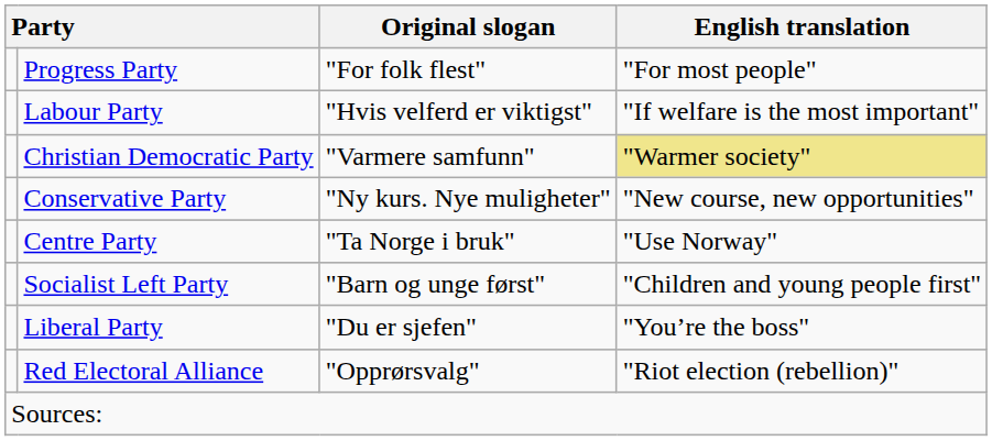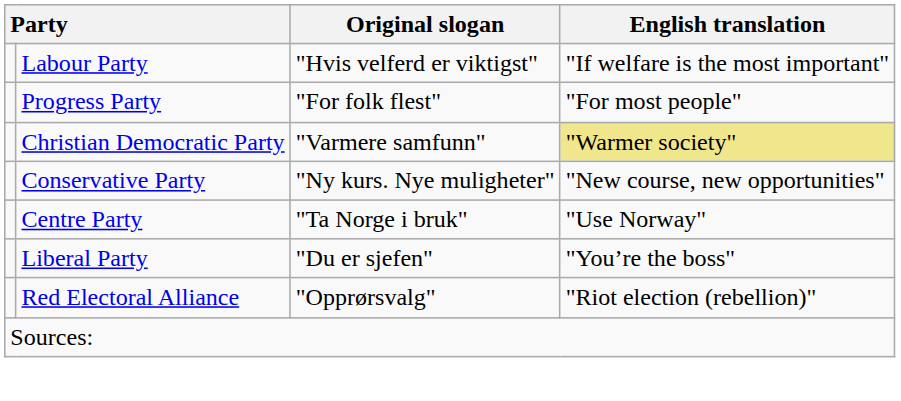rows swapped: Labour Party <-> Progress Party
- row: Socialist Left Party | "Barn og unge først" | "Children and young people first"
